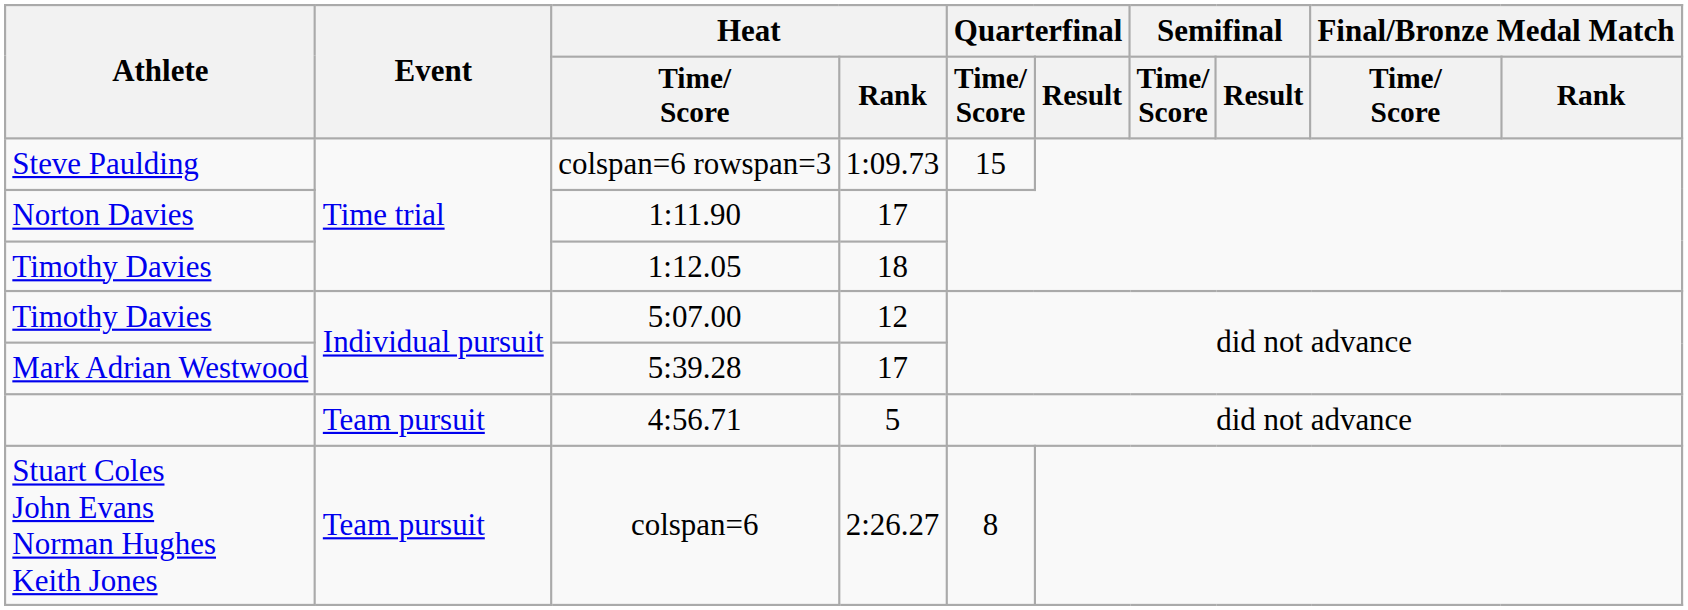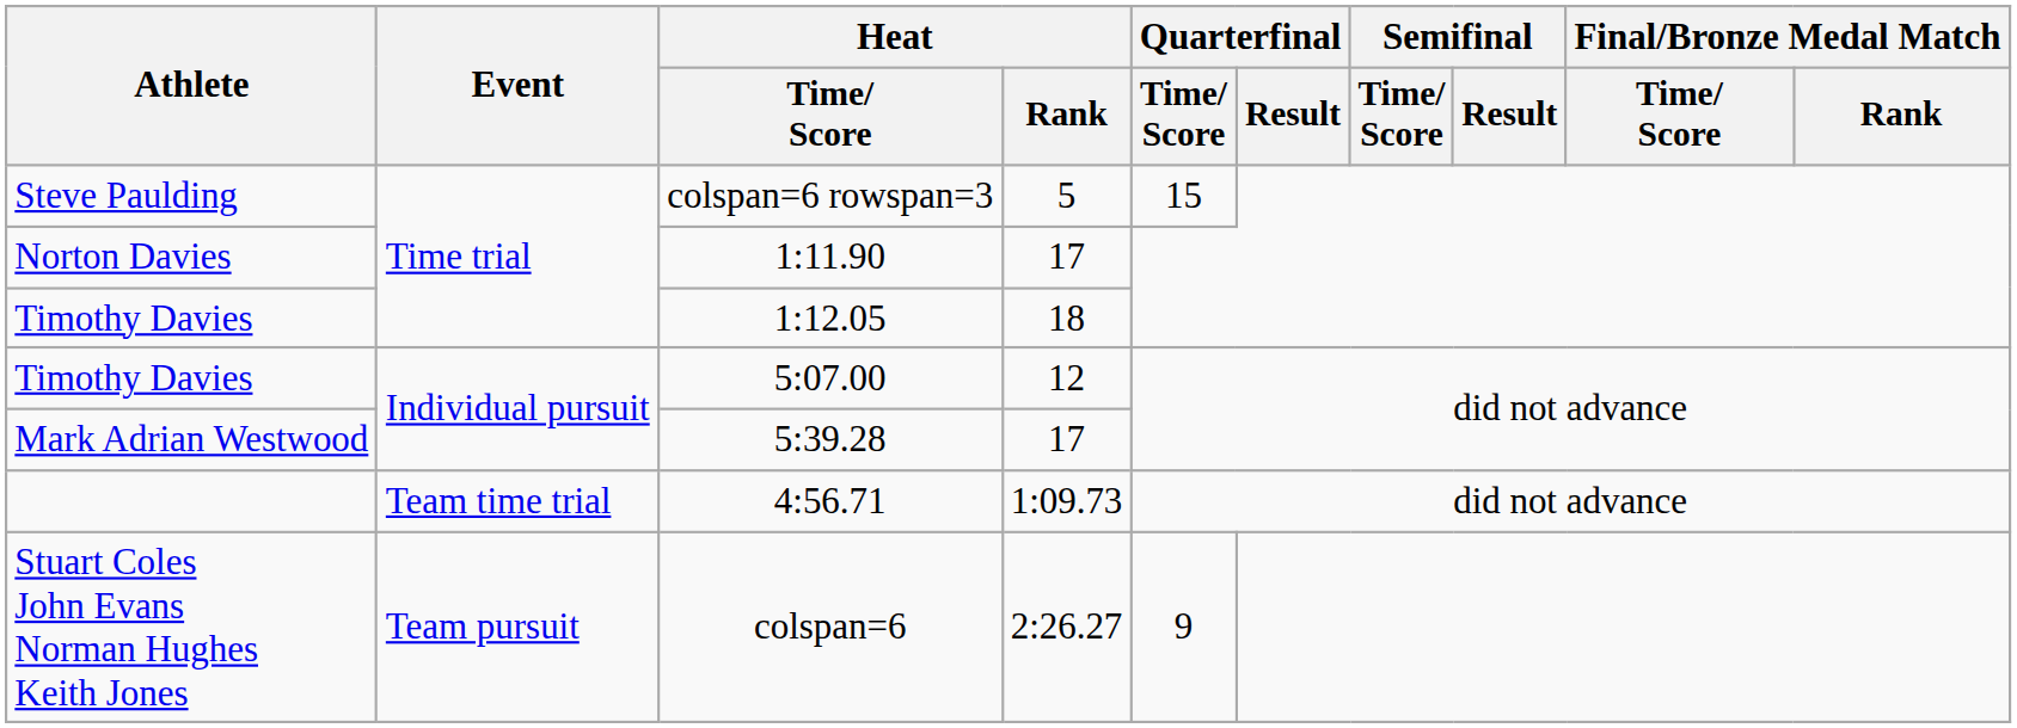colspan=6 rowspan=3 | Heat / Rank: 1:09.73 -> 5
4:56.71 | Event: Team pursuit -> Team time trial
4:56.71 | Heat / Rank: 5 -> 1:09.73
colspan=6 | Quarterfinal / Time/ Score: 8 -> 9
